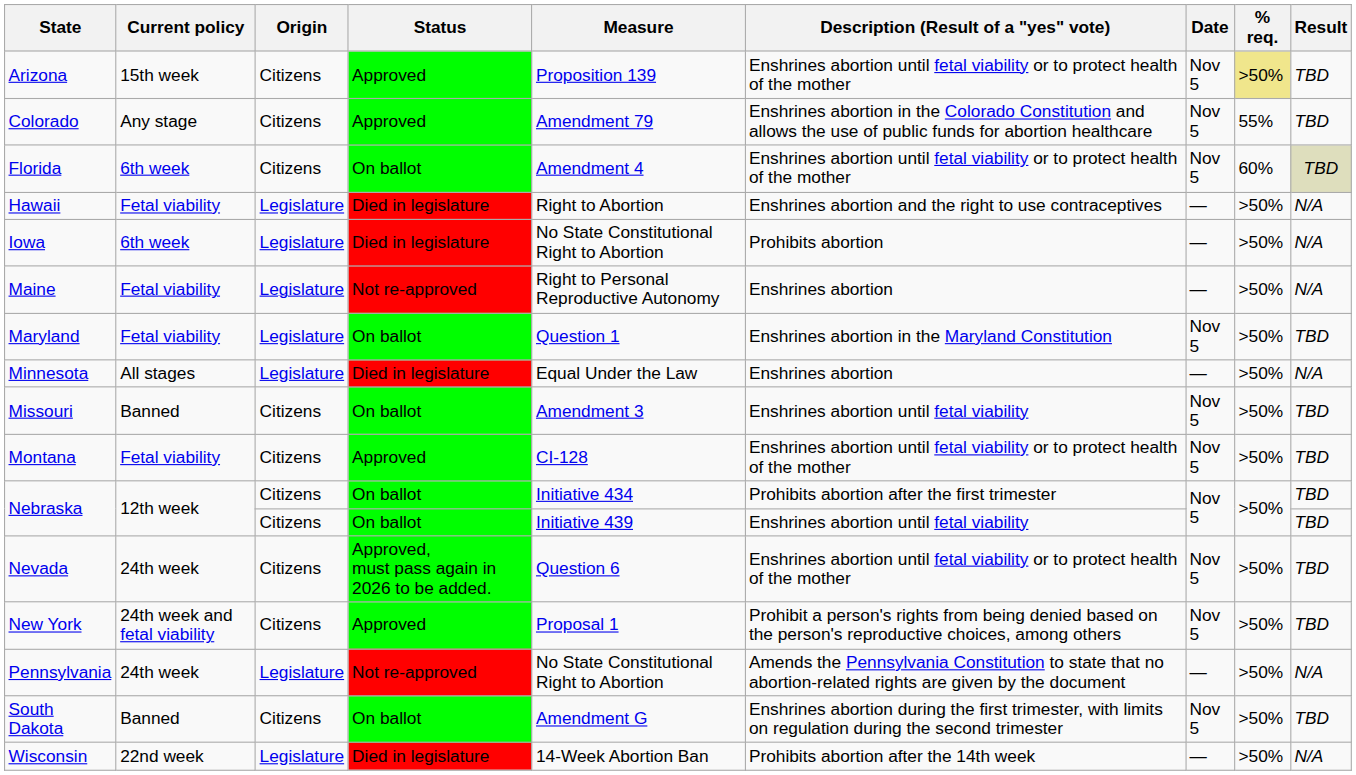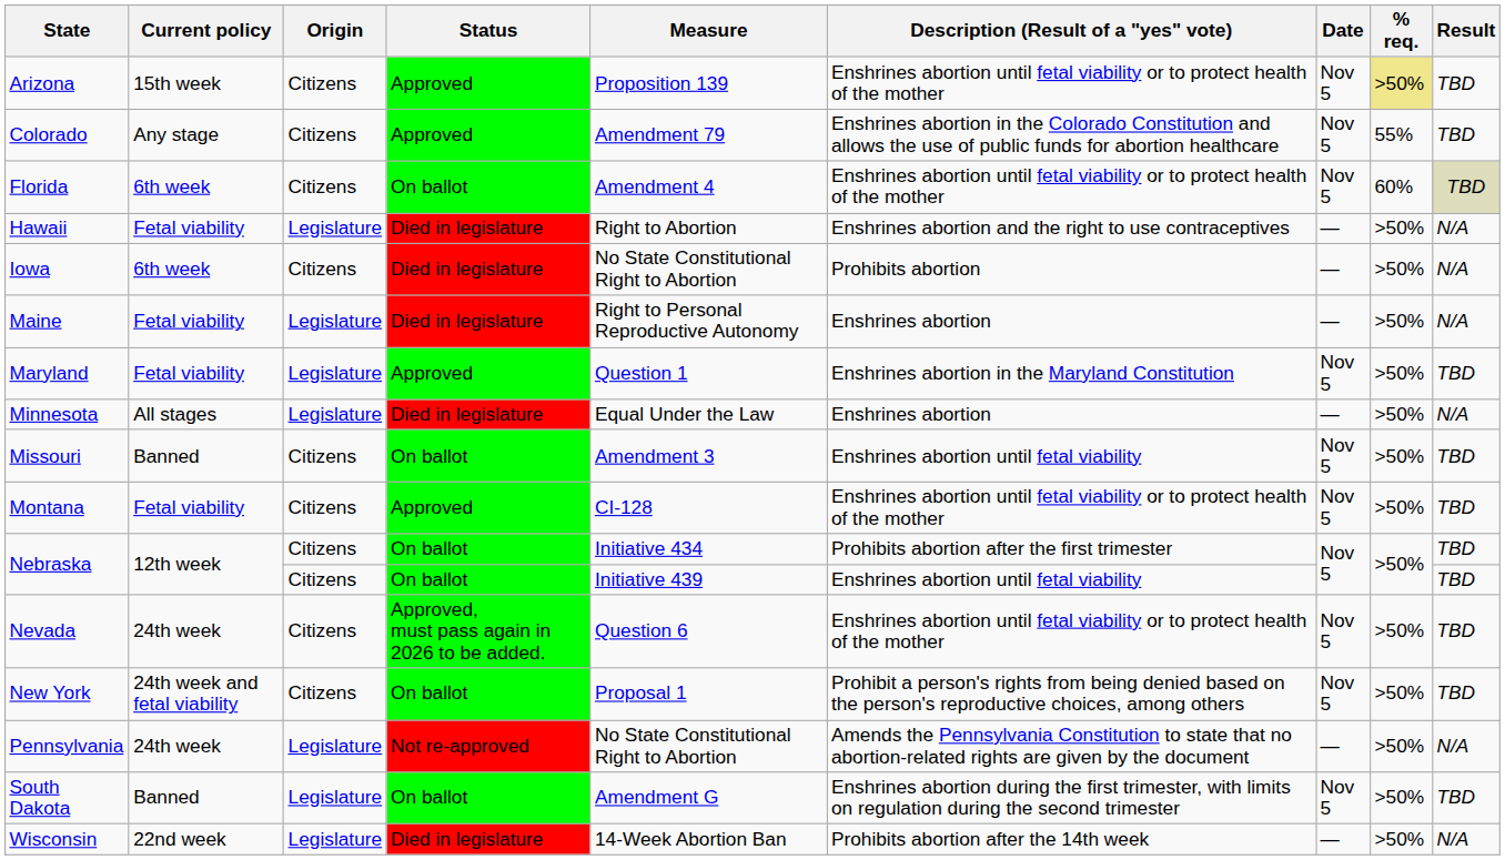Iowa | Origin: Legislature -> Citizens
Maine | Status: Not re-approved -> Died in legislature
Maryland | Status: On ballot -> Approved
New York | Status: Approved -> On ballot
South Dakota | Origin: Citizens -> Legislature
